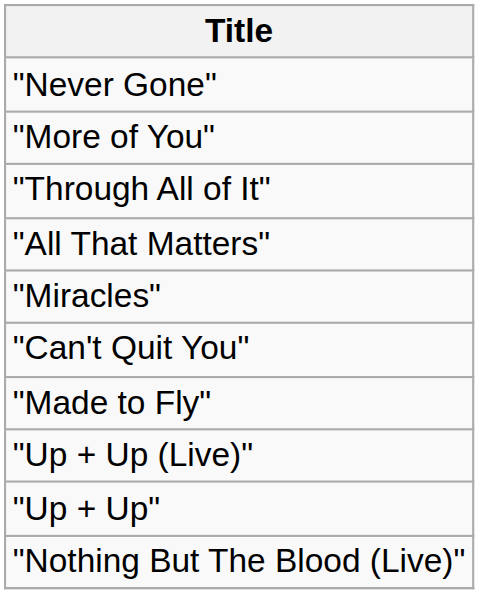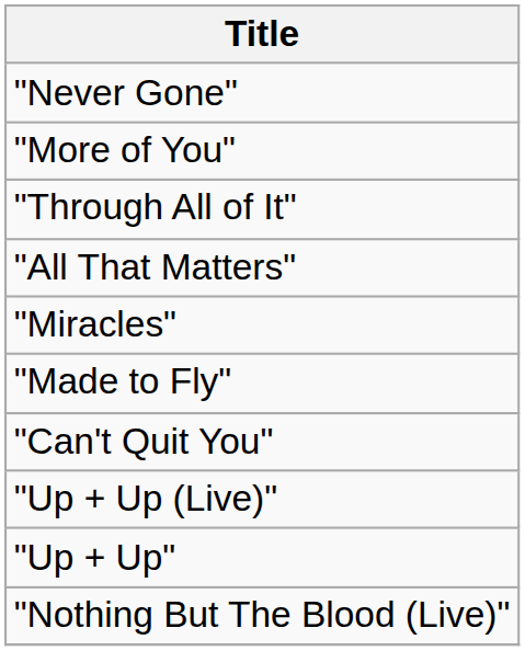row 7 | column 1: "Can't Quit You" -> "Made to Fly"
row 8 | column 1: "Made to Fly" -> "Can't Quit You"
